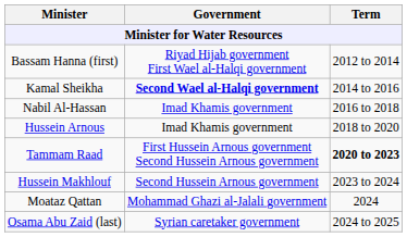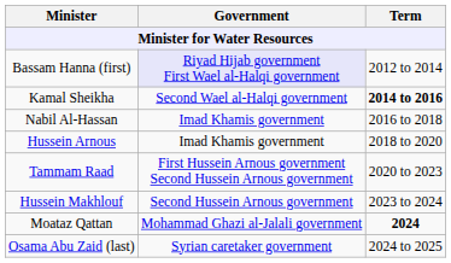Bassam Hanna (first) | Government: no background -> lavender background
Kamal Sheikha | Government: bold -> normal
Kamal Sheikha | Term: normal -> bold
Tammam Raad | Term: bold -> normal
Moataz Qattan | Term: normal -> bold
